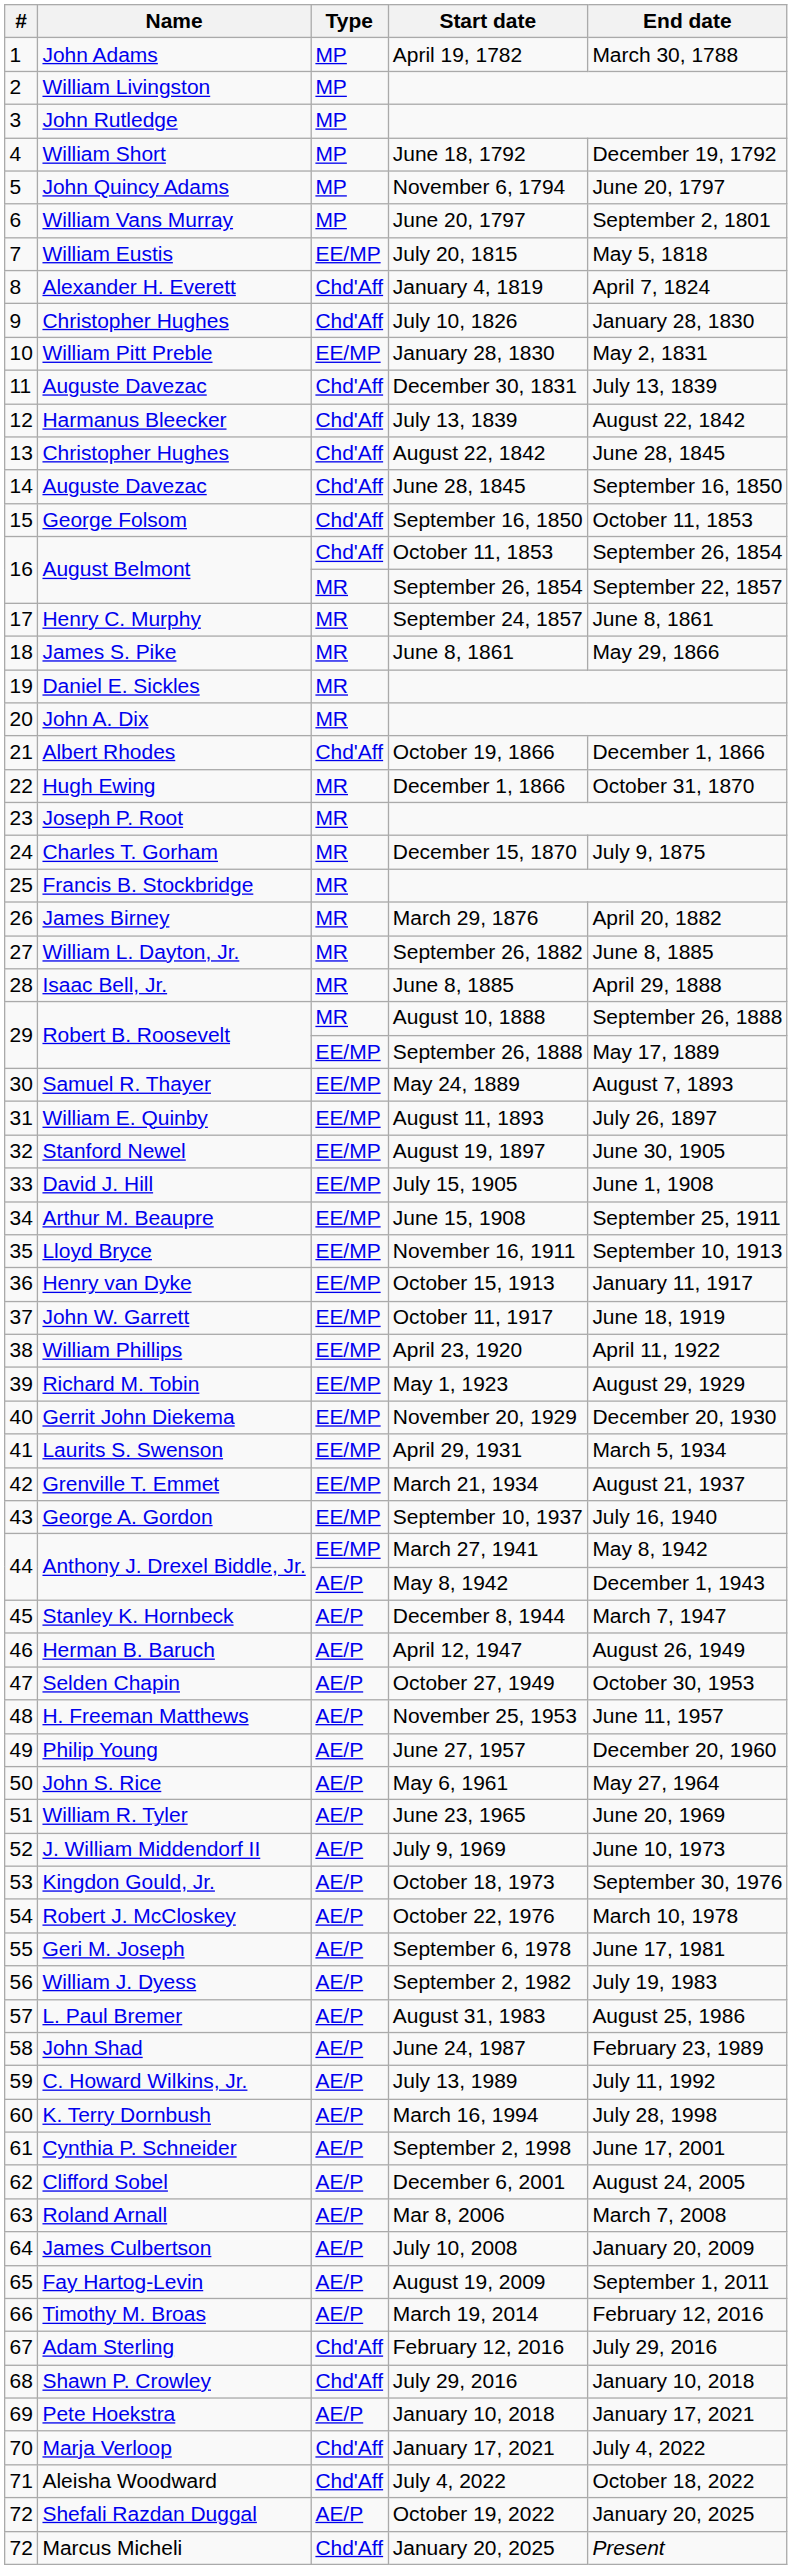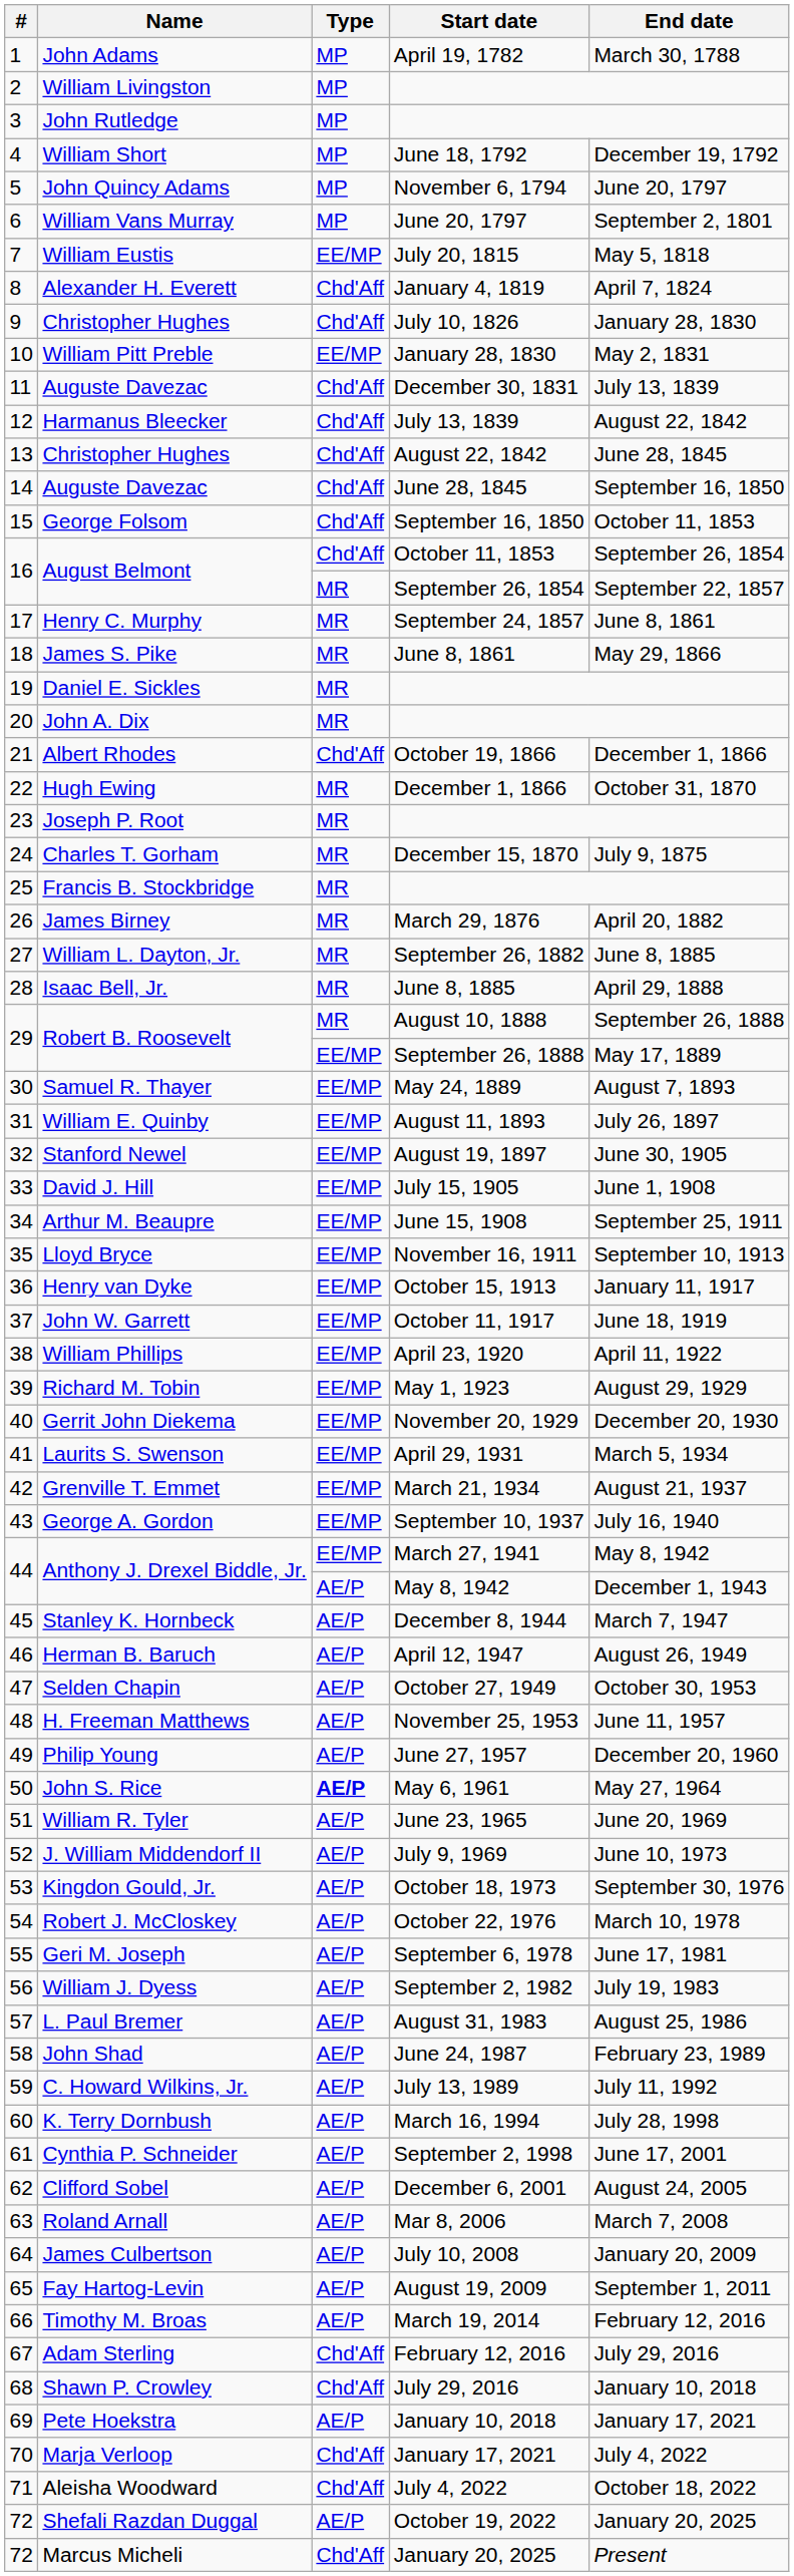John S. Rice | Type: normal -> bold
